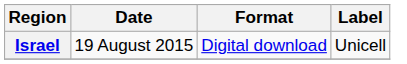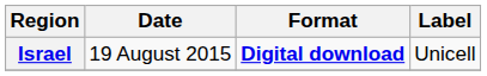Israel | Format: normal -> bold
